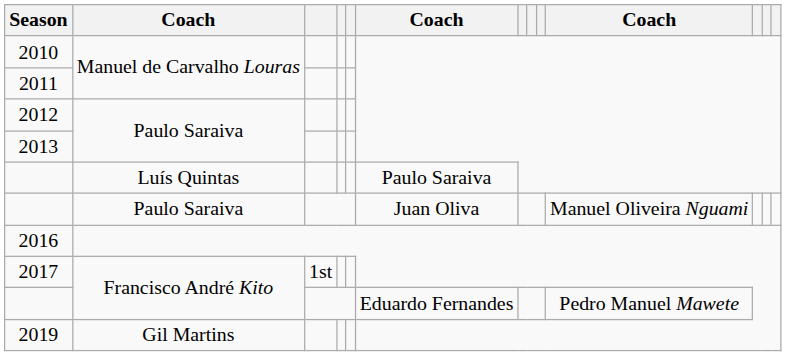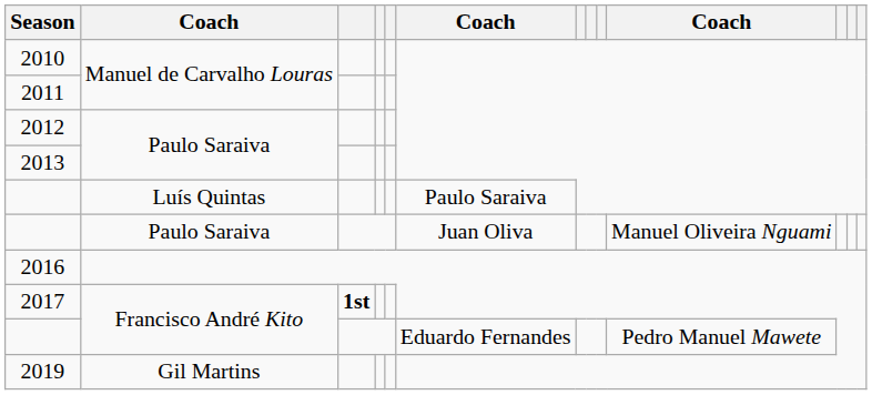2017 | column 3: normal -> bold
